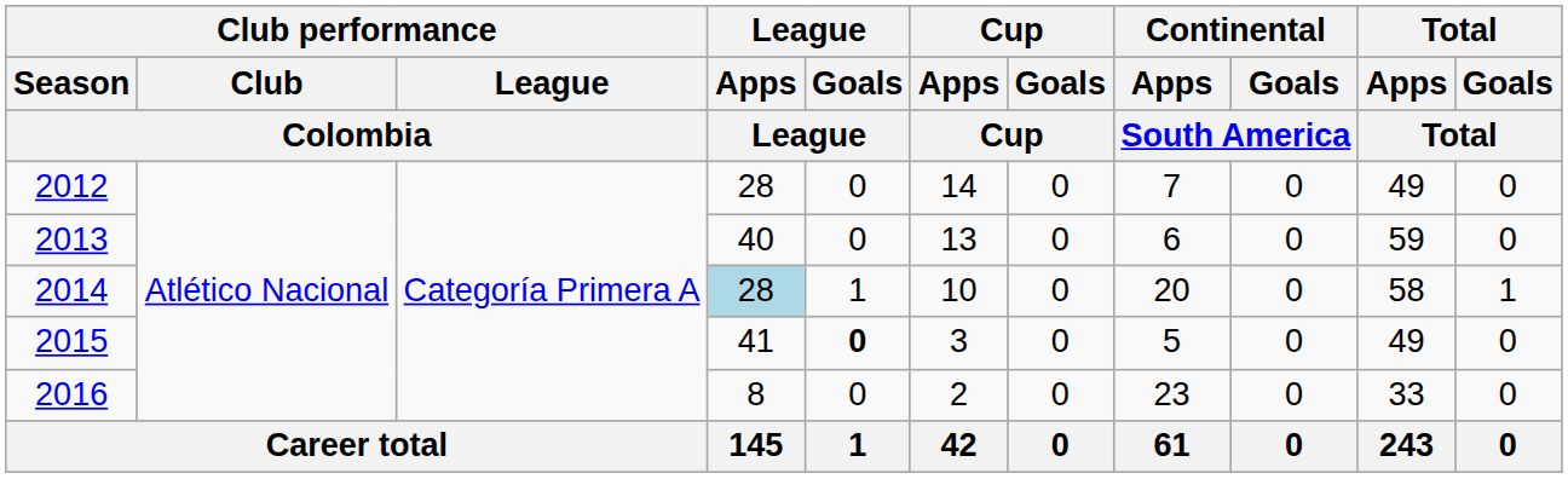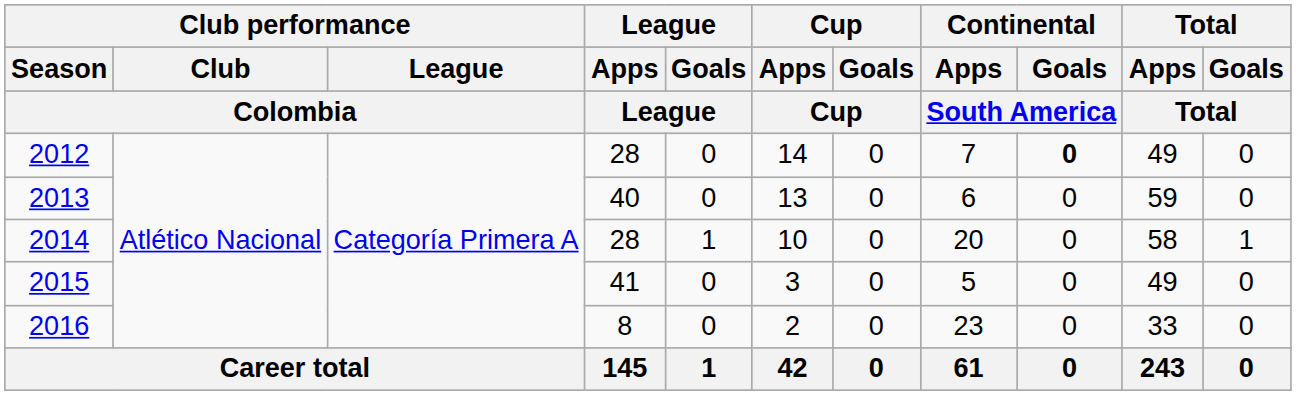2012 | Continental / Goals / South America: normal -> bold
2014 | League / Apps / League: lightblue background -> no background
2015 | League / Goals / League: bold -> normal
